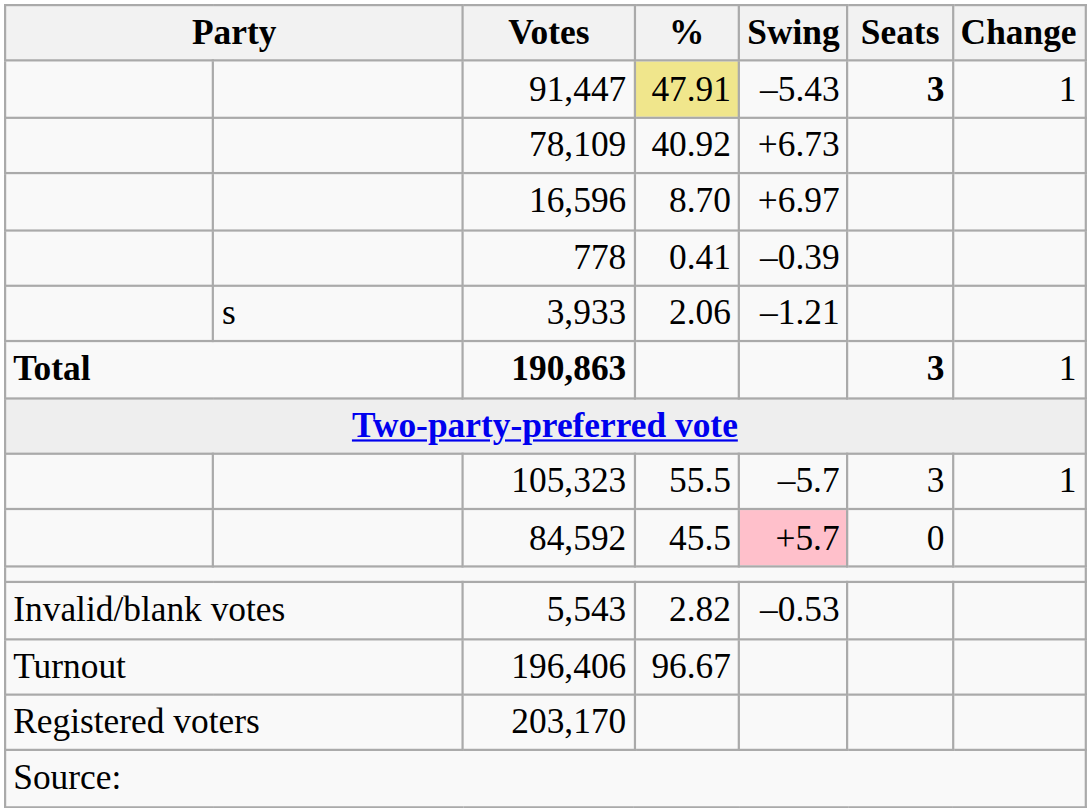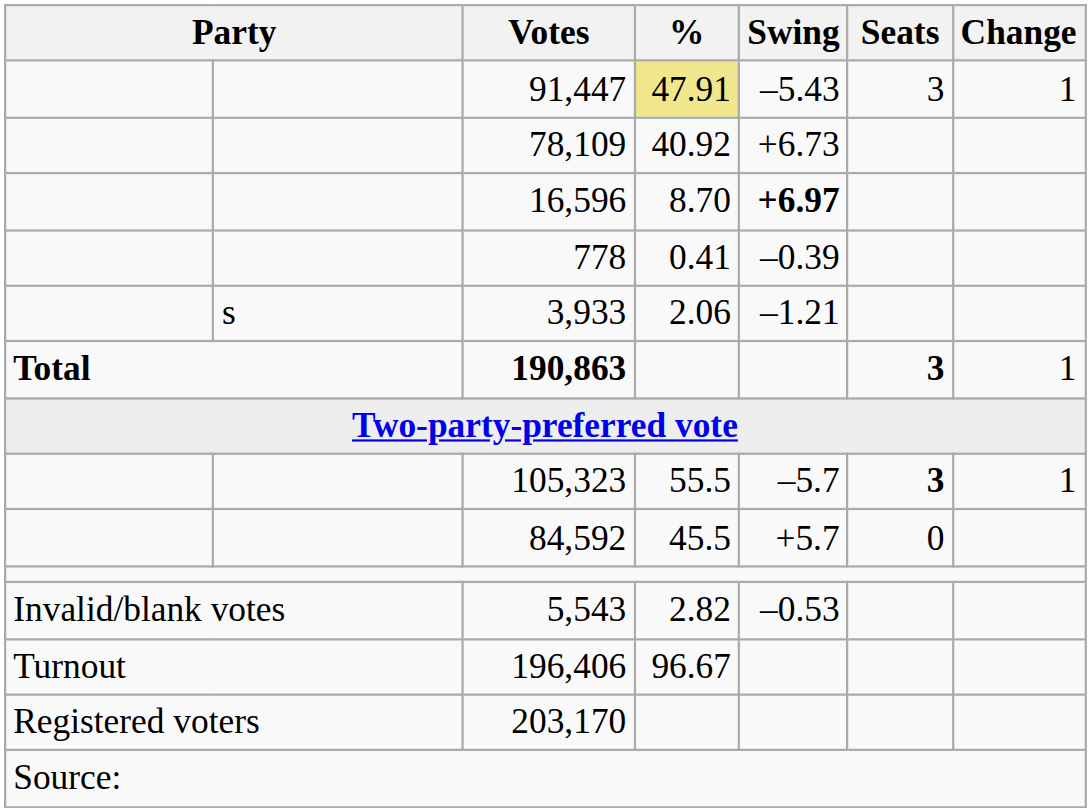91,447 | Seats: bold -> normal
16,596 | Swing: normal -> bold
105,323 | Seats: normal -> bold
84,592 | Swing: pink background -> no background
